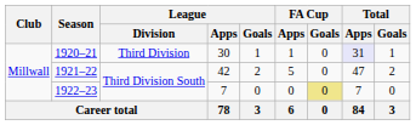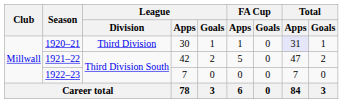1922–23 | FA Cup / Goals: khaki background -> no background
